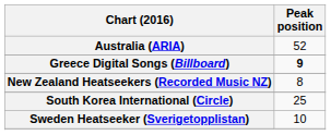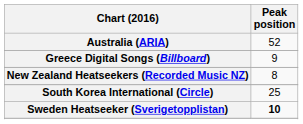Greece Digital Songs (Billboard) | Peak position: bold -> normal
Sweden Heatseeker (Sverigetopplistan) | Peak position: normal -> bold
